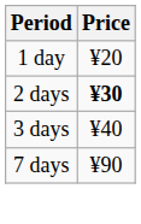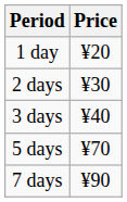2 days | Price: bold -> normal
+ row: 5 days | ¥70
